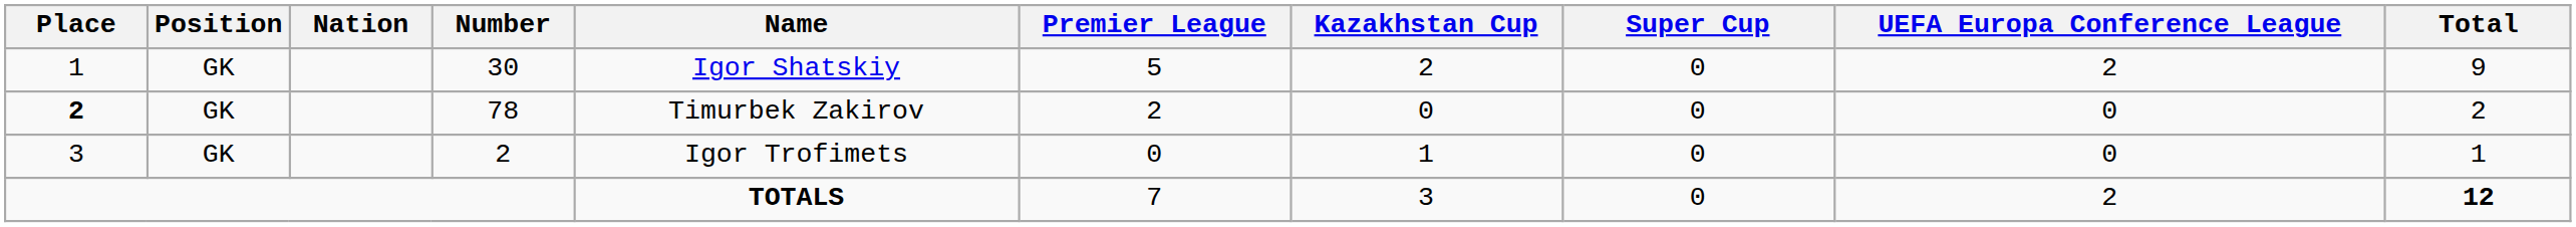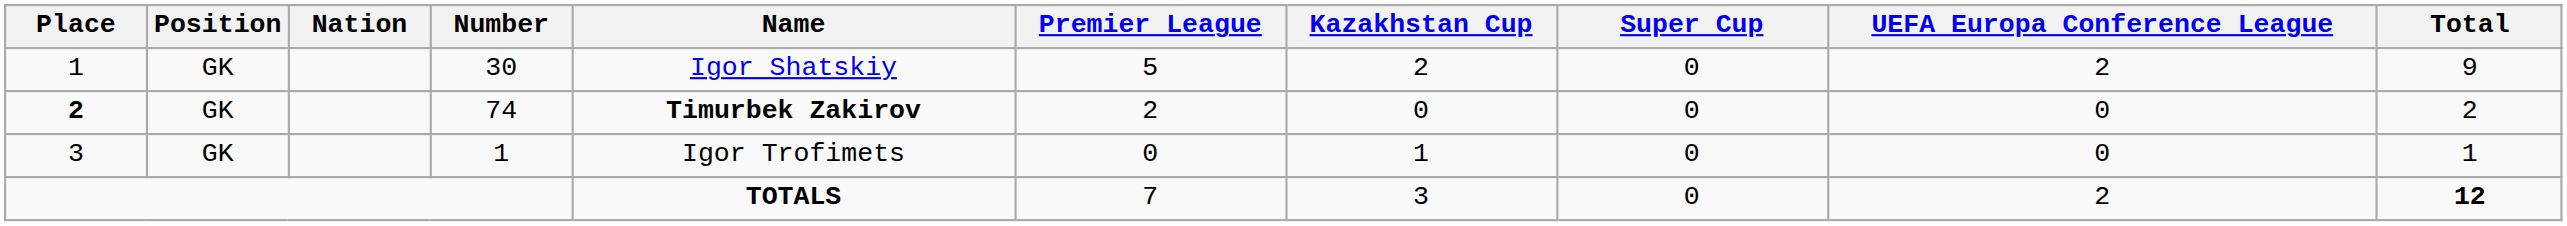row 3 | Number: 78 -> 74
row 3 | Name: normal -> bold
row 4 | Number: 2 -> 1
